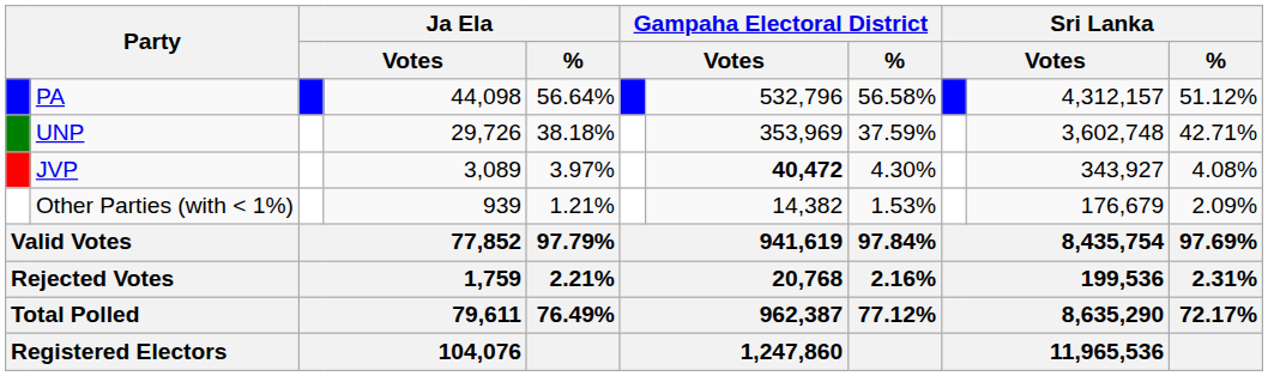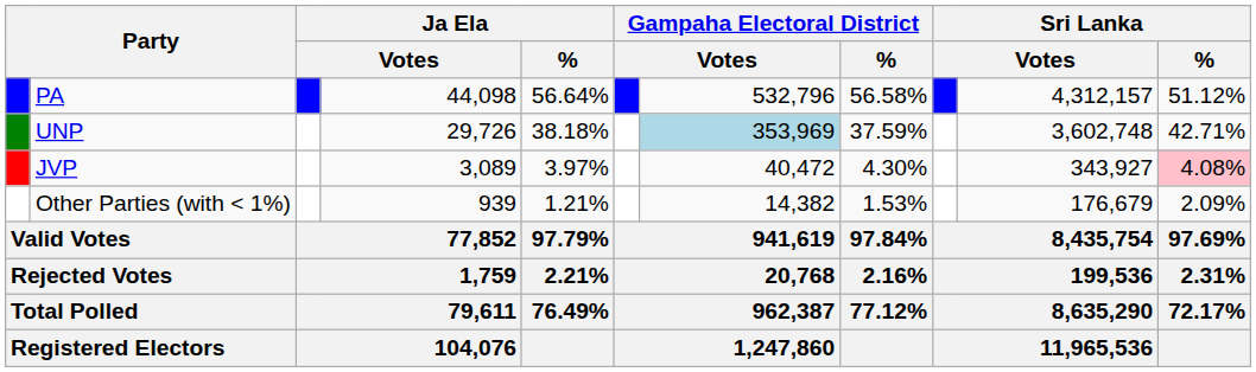UNP | column 7: no background -> lightblue background
JVP | column 7: bold -> normal
JVP | Sri Lanka / %: no background -> pink background
